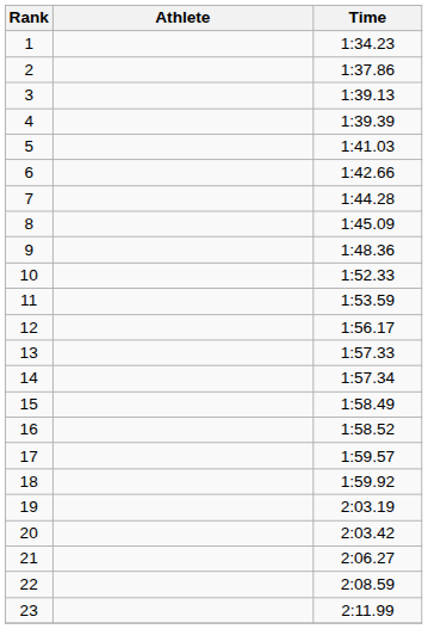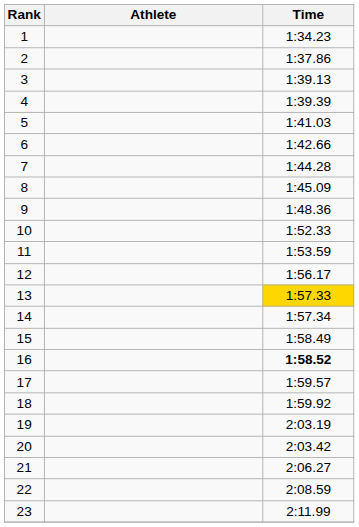13 | Time: no background -> gold background
16 | Time: normal -> bold
